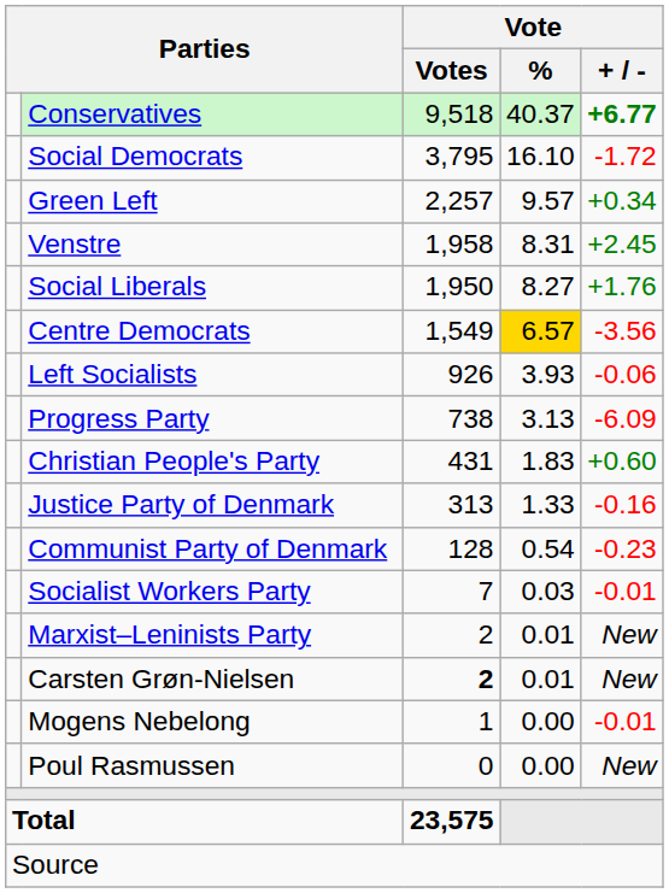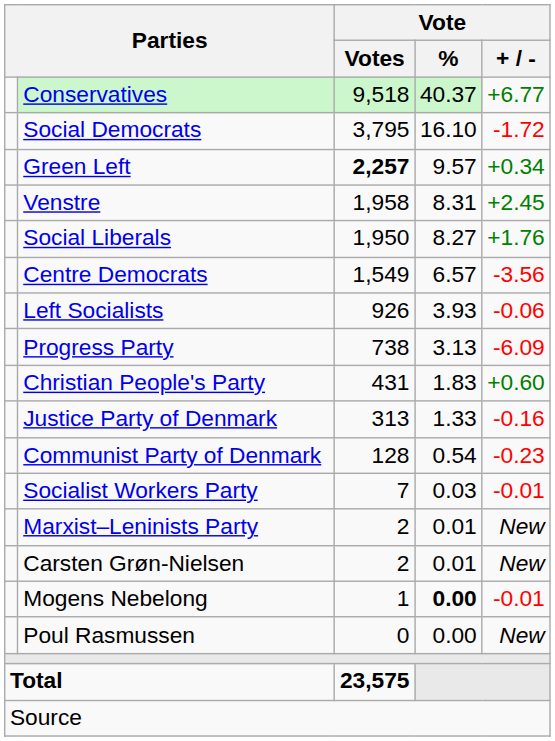Conservatives | Vote / + / -: bold -> normal
Green Left | Vote / Votes: normal -> bold
Centre Democrats | Vote / %: gold background -> no background
Carsten Grøn-Nielsen | Vote / Votes: bold -> normal
Mogens Nebelong | Vote / %: normal -> bold
